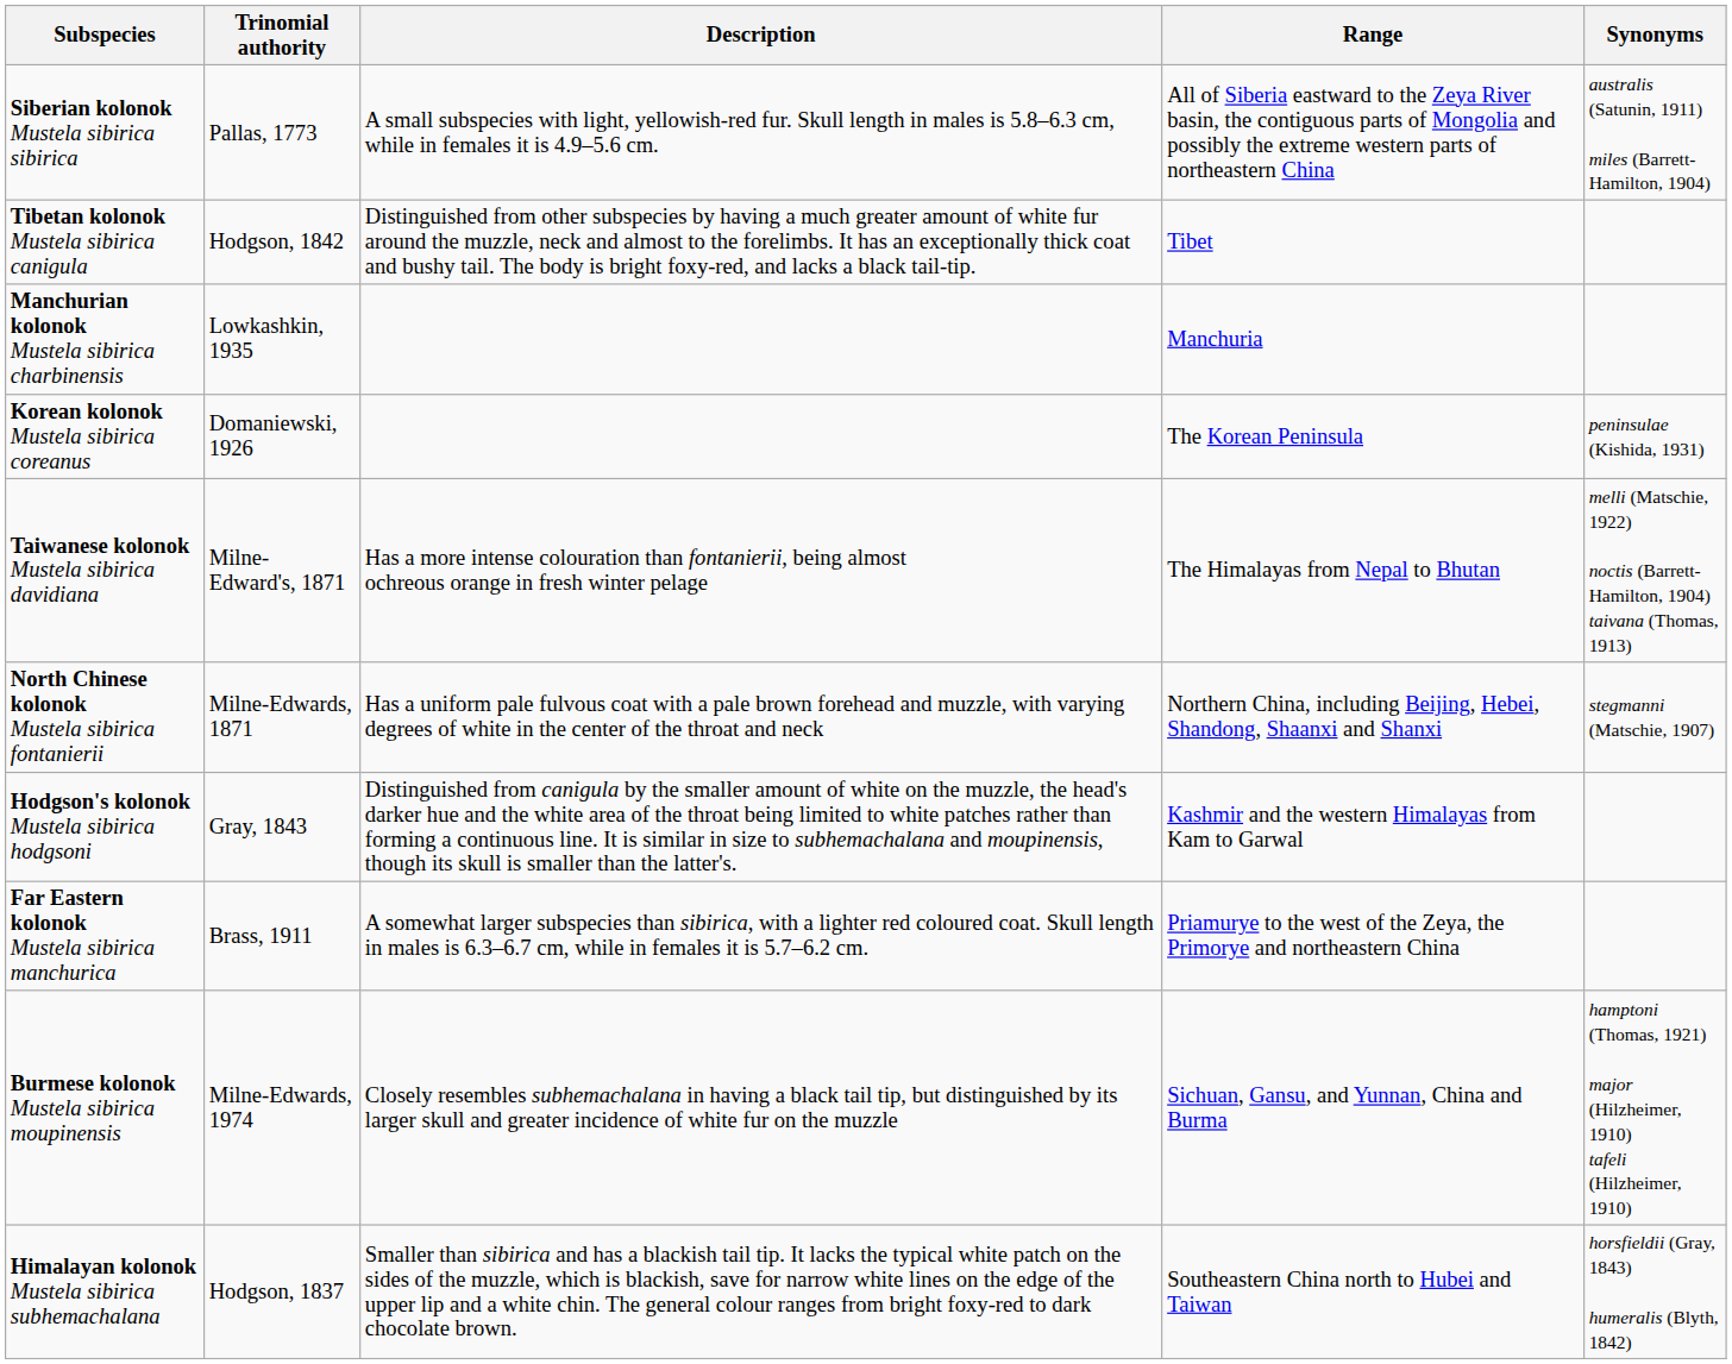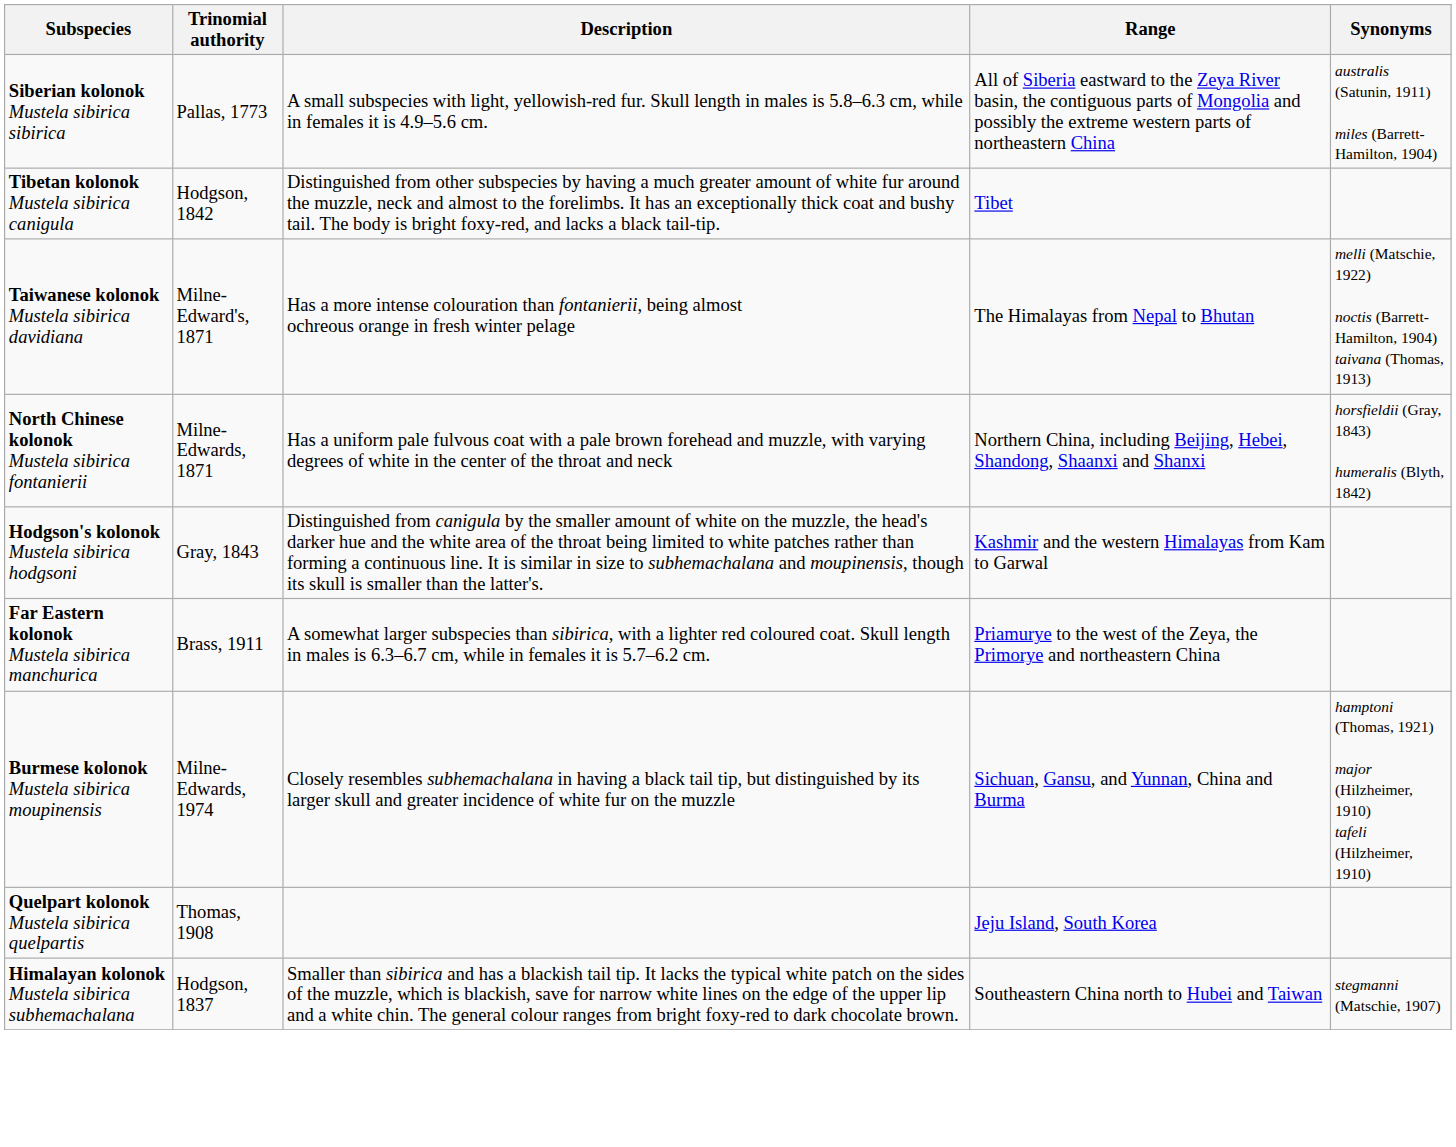- row: Manchurian kolonok Mustela sibirica charbinensis | Lowkashkin, 1935 | Manchuria
- row: Korean kolonok Mustela sibirica coreanus | Domaniewski, 1926 | The Korean Peninsula | peninsulae (Kishida, 1931)
North Chinese kolonok Mustela sibirica fontanierii | Synonyms: stegmanni (Matschie, 1907) -> horsfieldii (Gray, 1843) humeralis (Blyth, 1842)
+ row: Quelpart kolonok Mustela sibirica quelpartis | Thomas, 1908 | Jeju Island, South Korea
Himalayan kolonok Mustela sibirica subhemachalana | Synonyms: horsfieldii (Gray, 1843) humeralis (Blyth, 1842) -> stegmanni (Matschie, 1907)
